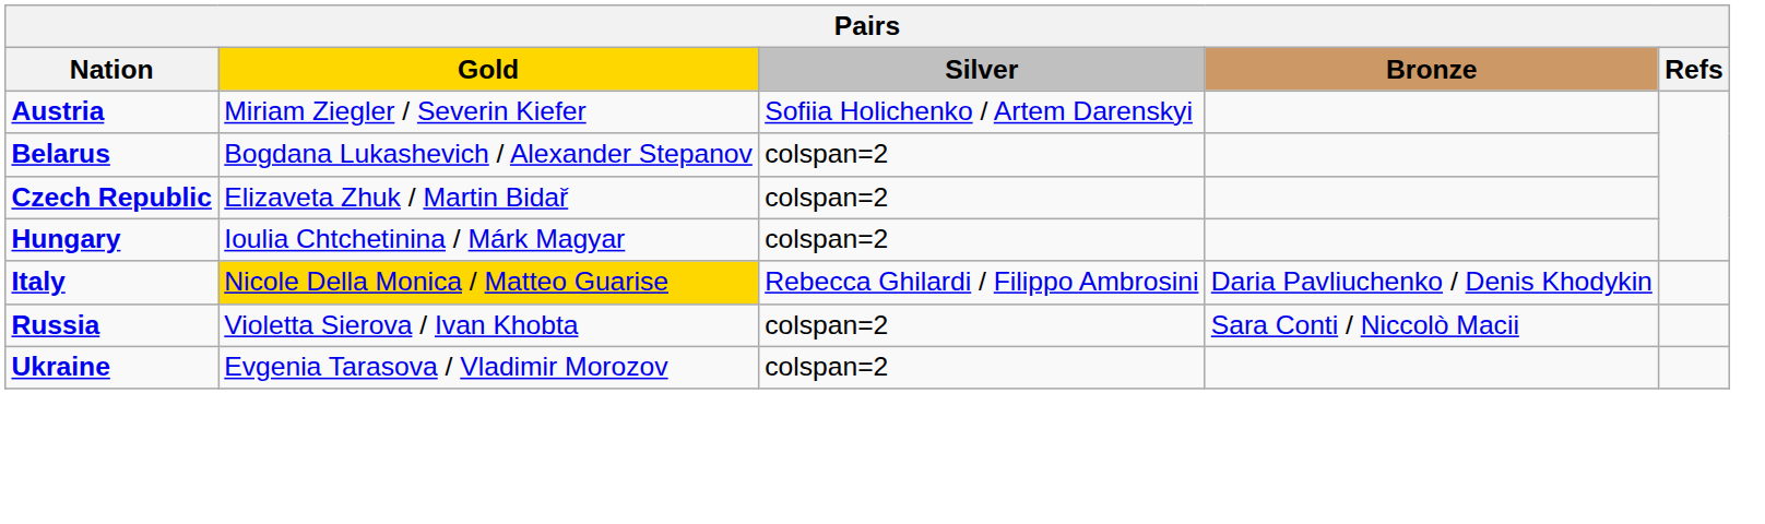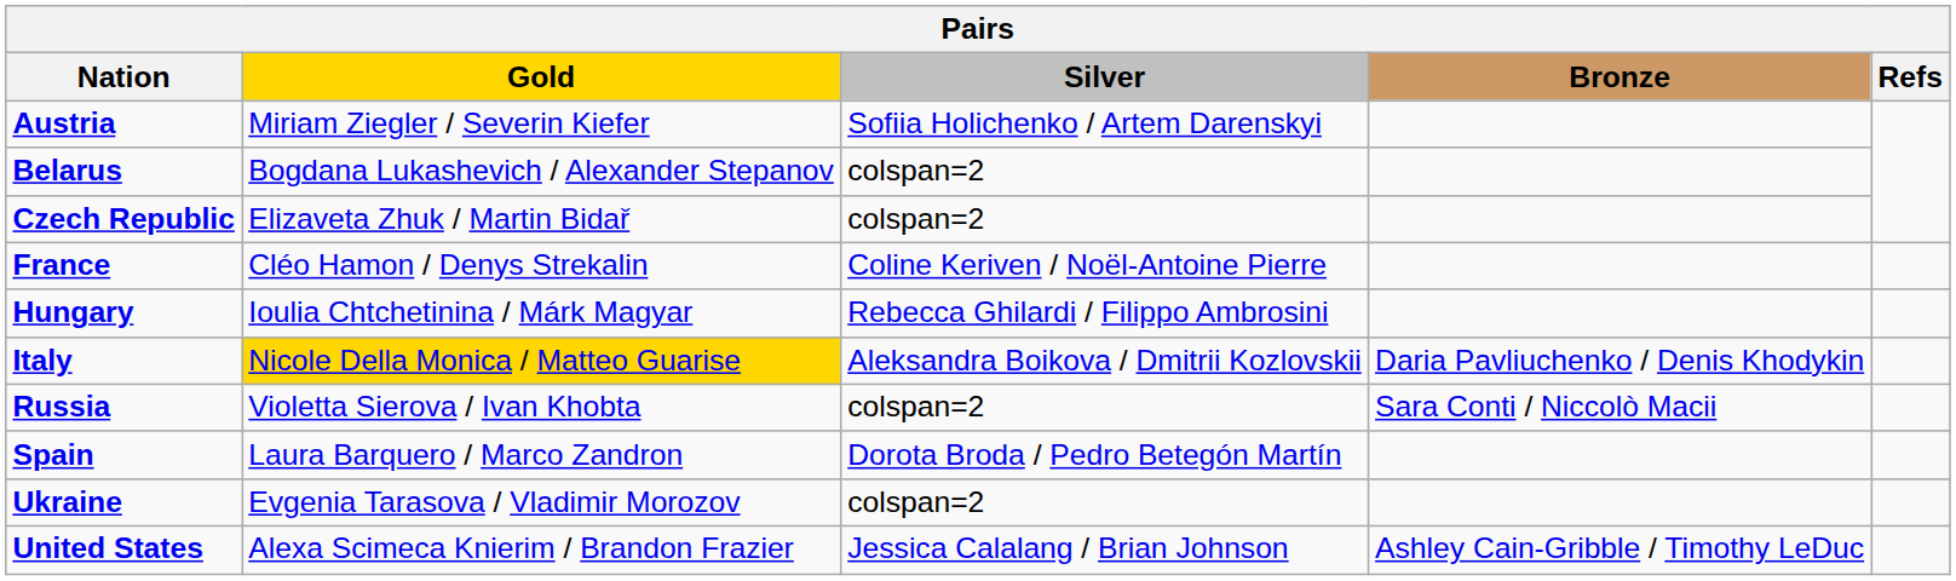+ row: France | Cléo Hamon / Denys Strekalin | Coline Keriven / Noël-Antoine Pierre
Hungary | Silver: colspan=2 -> Rebecca Ghilardi / Filippo Ambrosini
Italy | Silver: Rebecca Ghilardi / Filippo Ambrosini -> Aleksandra Boikova / Dmitrii Kozlovskii
+ row: Spain | Laura Barquero / Marco Zandron | Dorota Broda / Pedro Betegón Martín
+ row: United States | Alexa Scimeca Knierim / Brandon Frazier | Jessica Calalang / Brian Johnson | Ashley Cain-Gribble / Timothy LeDuc
